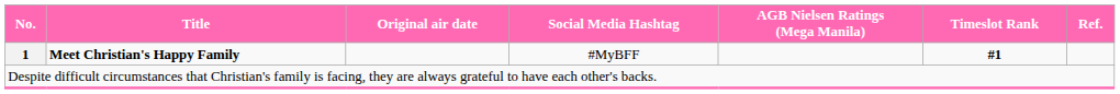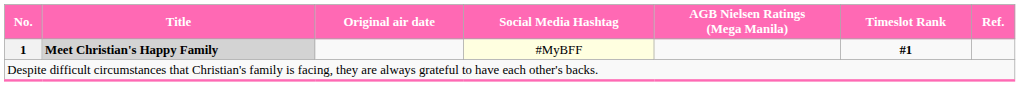1 | Title: no background -> lightgrey background
1 | Social Media Hashtag: no background -> lightyellow background
